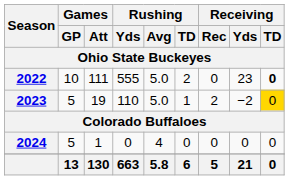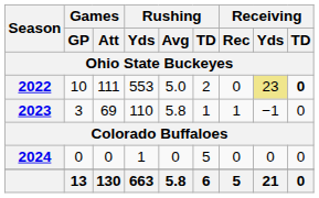2022 | Rushing / Yds: 555 -> 553
2022 | Receiving / Yds: no background -> khaki background
2023 | Games / GP: 5 -> 3
2023 | Games / Att: 19 -> 69
2023 | Rushing / Avg: 5.0 -> 5.8
2023 | Receiving / Rec: 2 -> 1
2023 | Receiving / Yds: −2 -> −1
2023 | Receiving / TD: gold background -> no background
2024 | Games / GP: 5 -> 0
2024 | Games / Att: 1 -> 0
2024 | Rushing / Yds: 0 -> 1
2024 | Rushing / Avg: 4 -> 0
2024 | Rushing / TD: 0 -> 5
